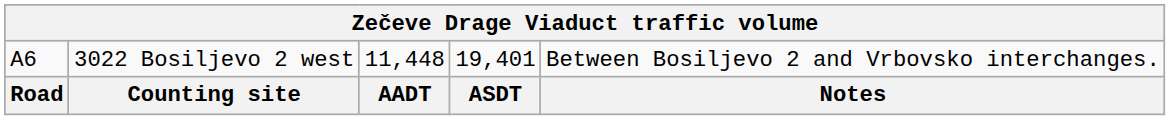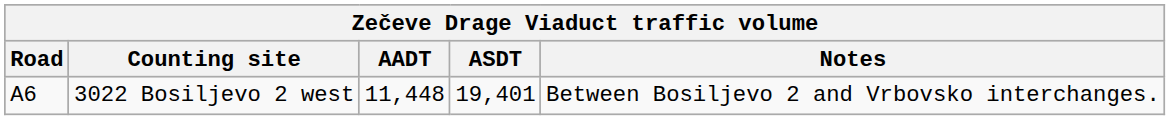rows swapped: Road <-> A6
